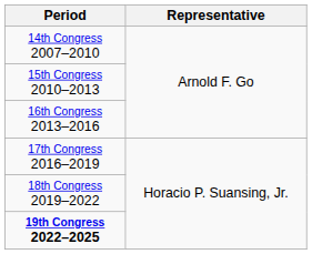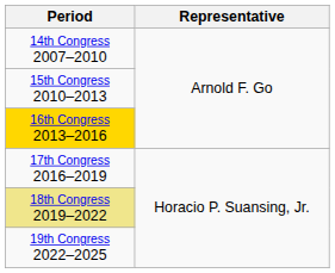16th Congress 2013–2016 | Period: no background -> gold background
18th Congress 2019–2022 | Period: no background -> khaki background
19th Congress 2022–2025 | Period: bold -> normal
